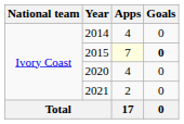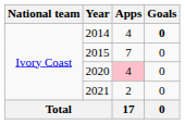2014 | Goals: normal -> bold
2015 | Apps: lightyellow background -> no background
2015 | Goals: bold -> normal
2020 | Apps: no background -> pink background
